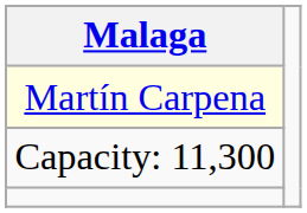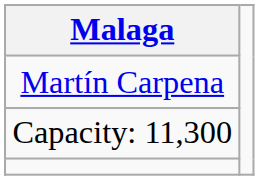Martín Carpena | Malaga: lightyellow background -> no background
